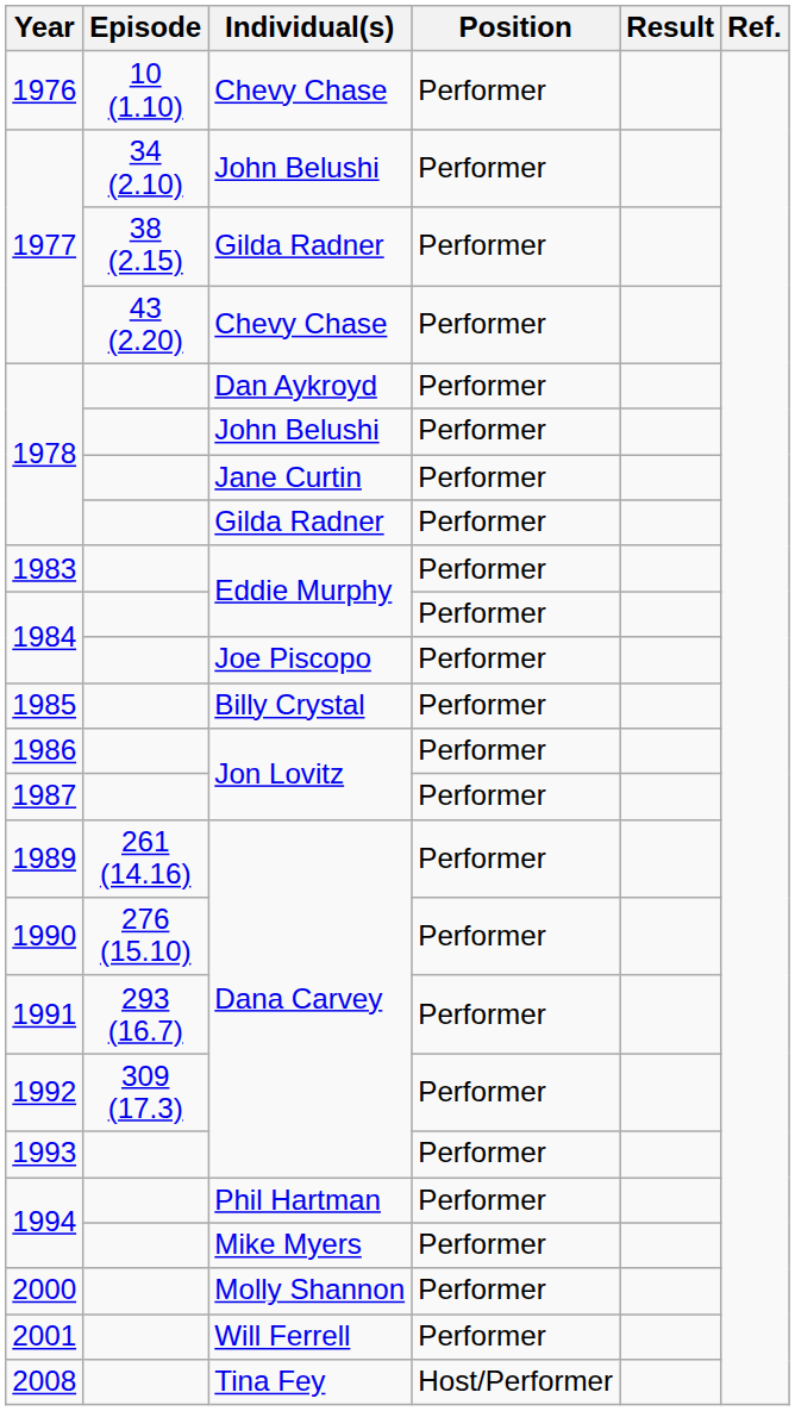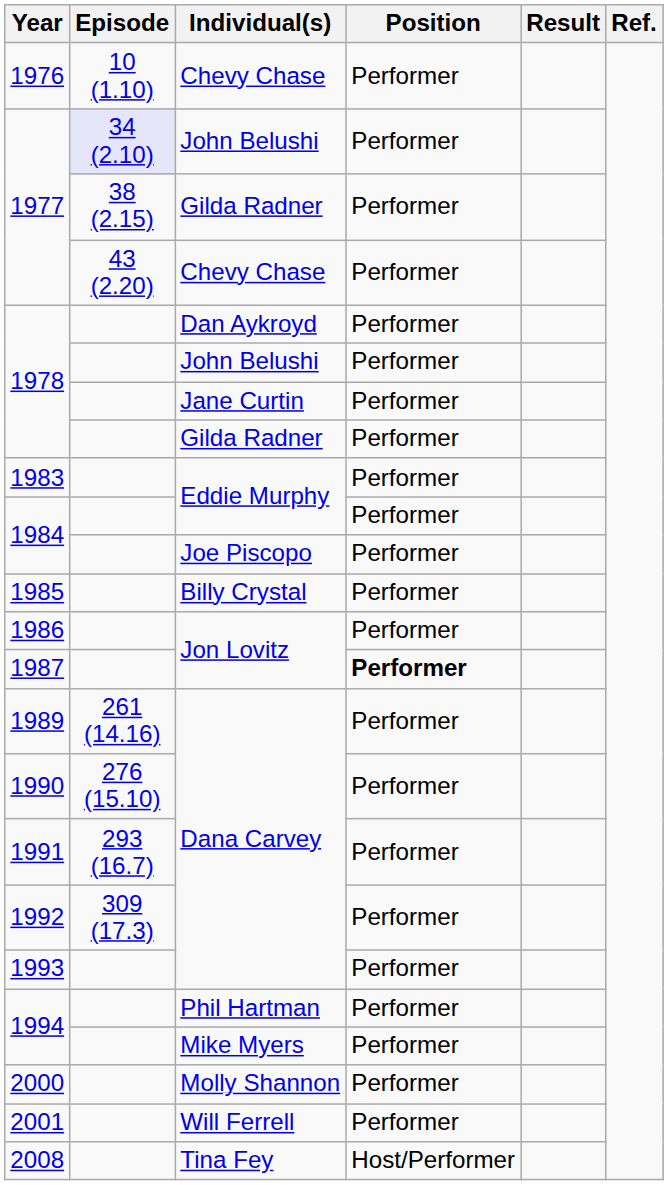1977 / John Belushi | Episode: no background -> lavender background
1987 | Position: normal -> bold
